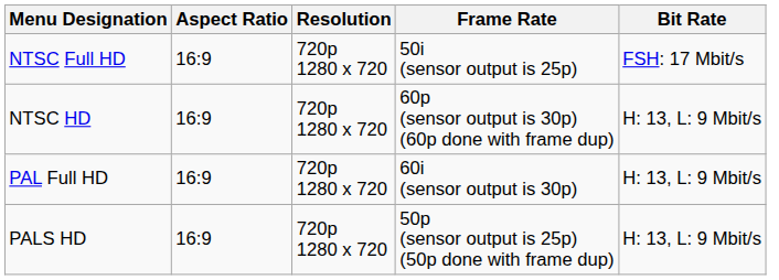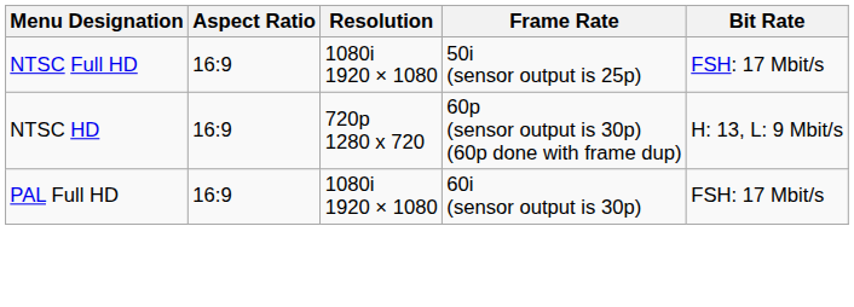NTSC Full HD | Resolution: 720p 1280 x 720 -> 1080i 1920 × 1080
PAL Full HD | Resolution: 720p 1280 x 720 -> 1080i 1920 × 1080
PAL Full HD | Bit Rate: H: 13, L: 9 Mbit/s -> FSH: 17 Mbit/s
- row: PALS HD | 16:9 | 720p 1280 x 720 | 50p (sensor output is 25p) (50p done with frame dup) | H: 13, L: 9 Mbit/s
